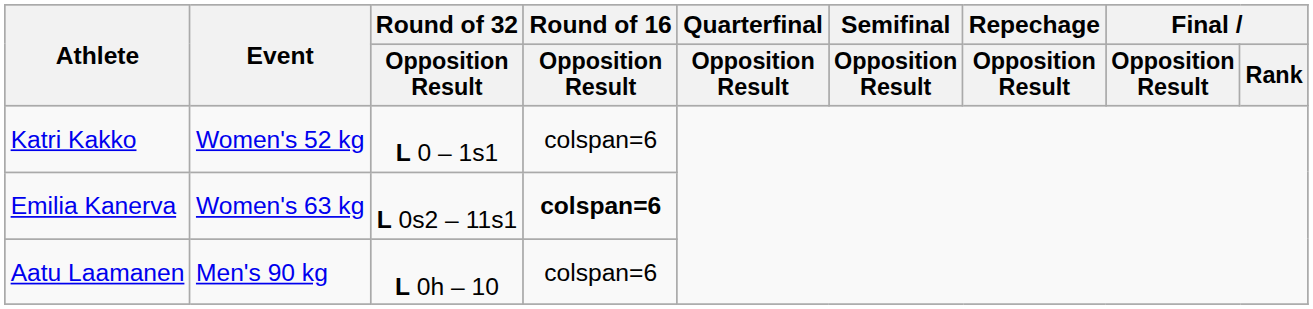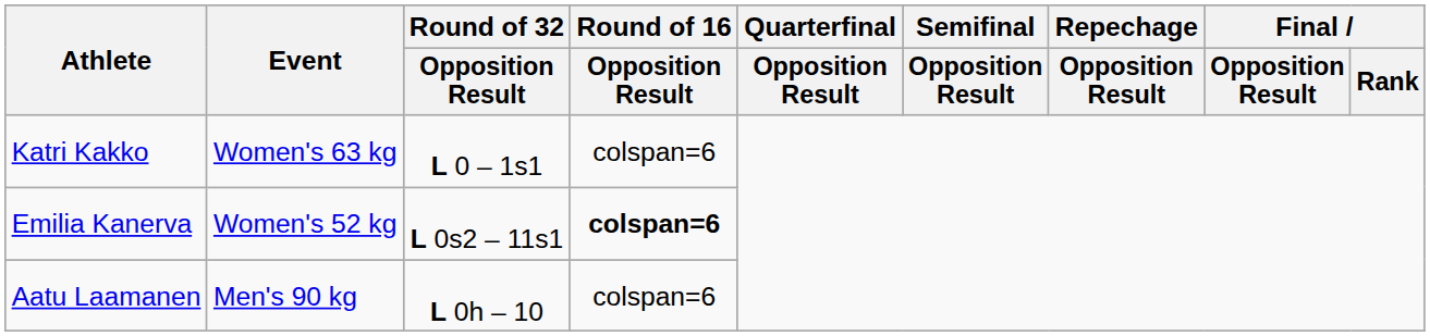Katri Kakko | Event: Women's 52 kg -> Women's 63 kg
Emilia Kanerva | Event: Women's 63 kg -> Women's 52 kg
